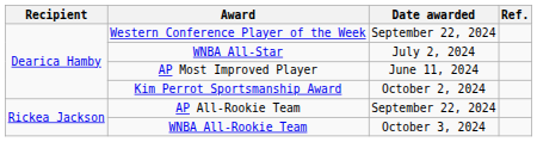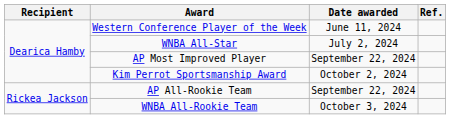Western Conference Player of the Week | Date awarded: September 22, 2024 -> June 11, 2024
AP Most Improved Player | Date awarded: June 11, 2024 -> September 22, 2024
